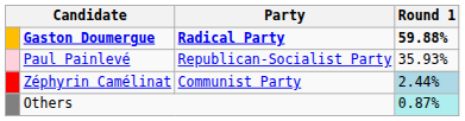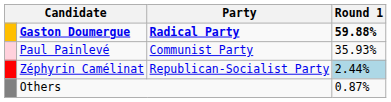Paul Painlevé | Party: Republican-Socialist Party -> Communist Party
Zéphyrin Camélinat | Party: Communist Party -> Republican-Socialist Party
Others | Round 1: paleturquoise background -> no background
